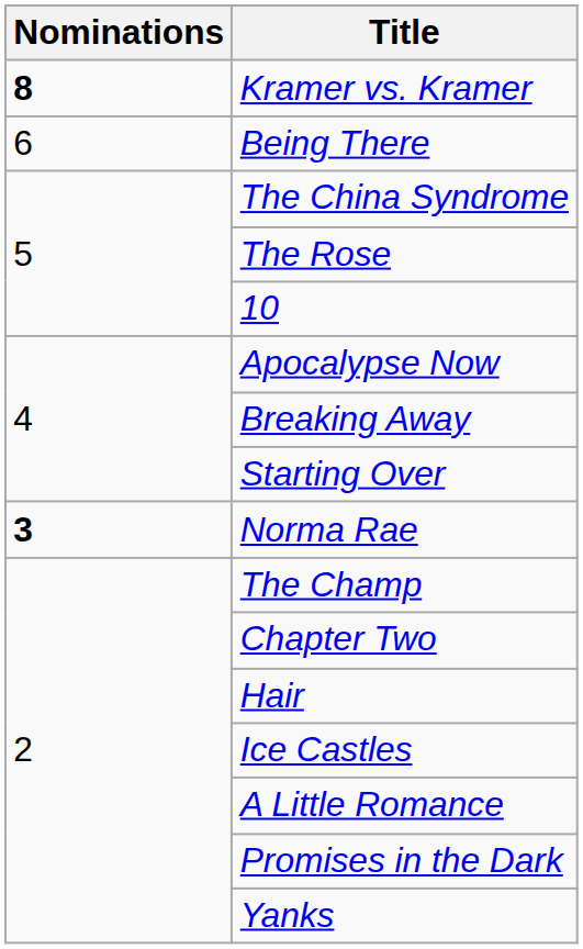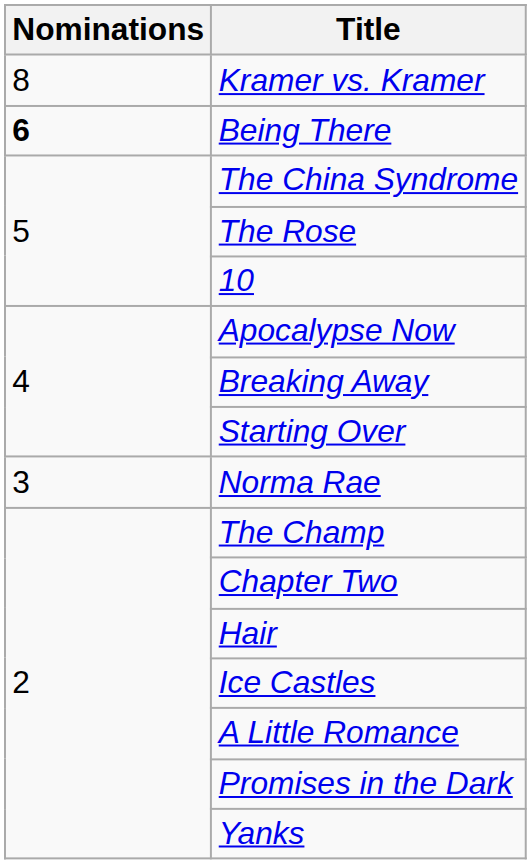Kramer vs. Kramer | Nominations: bold -> normal
Being There | Nominations: normal -> bold
Norma Rae | Nominations: bold -> normal
